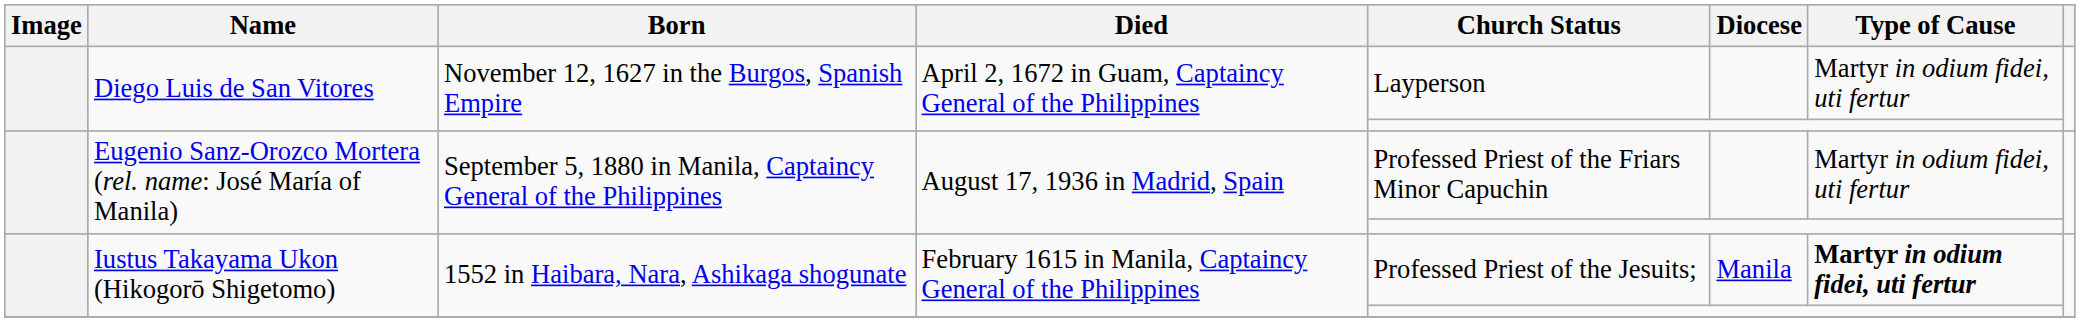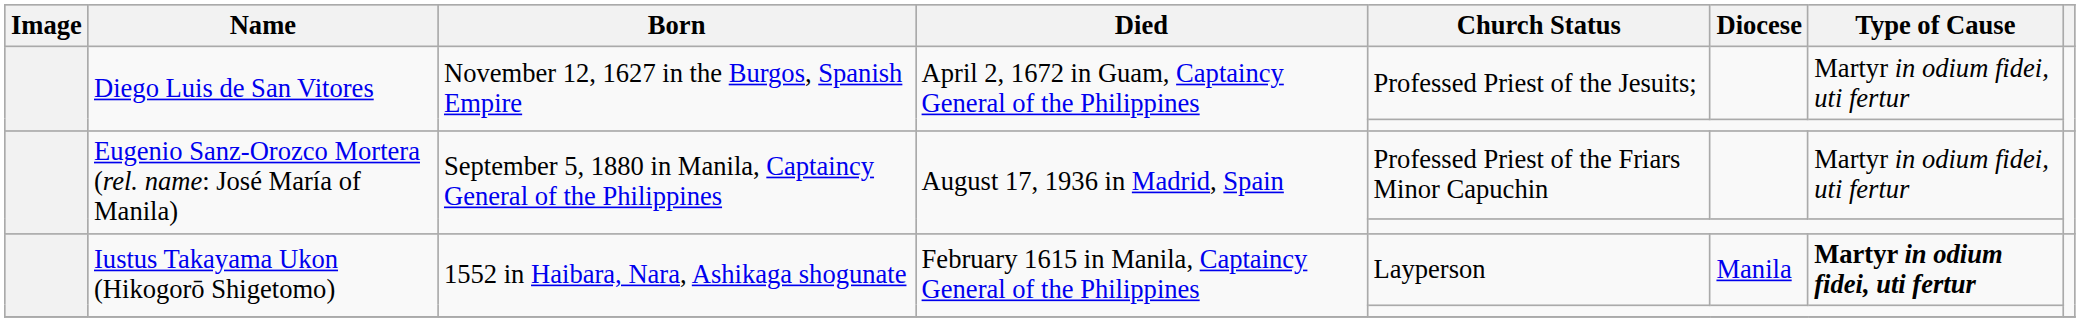row 2 | Church Status: Layperson -> Professed Priest of the Jesuits;
row 6 | Church Status: Professed Priest of the Jesuits; -> Layperson
